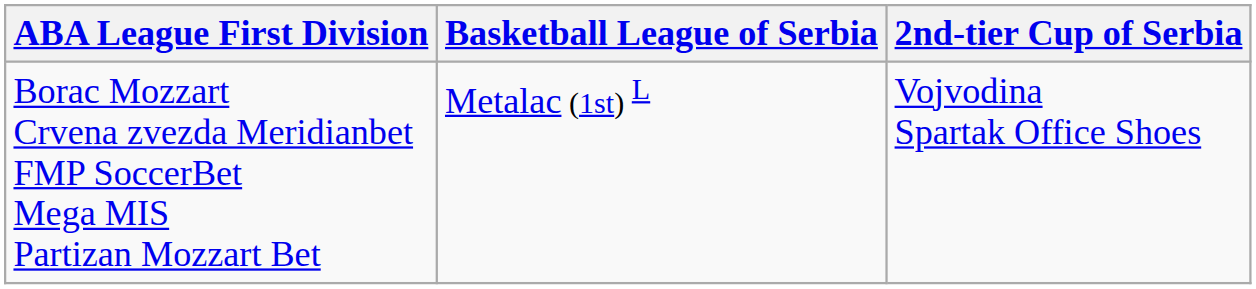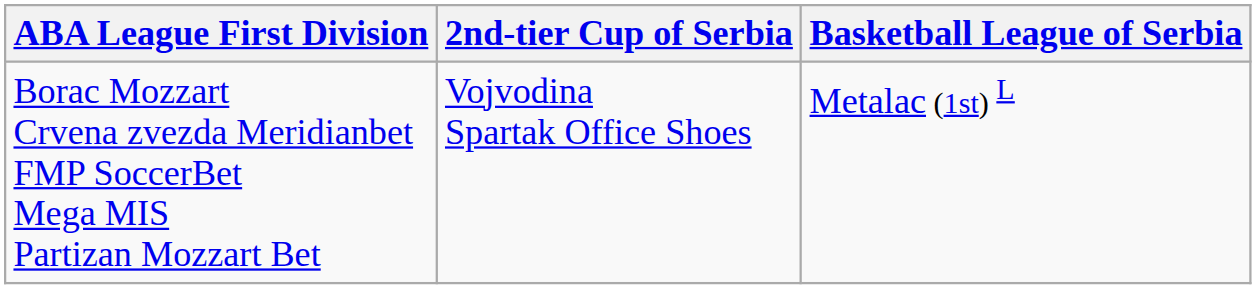columns swapped: Basketball League of Serbia <-> 2nd-tier Cup of Serbia
